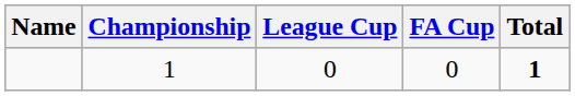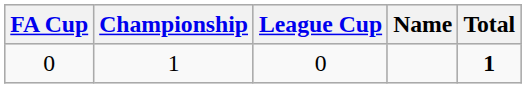columns swapped: Name <-> FA Cup
